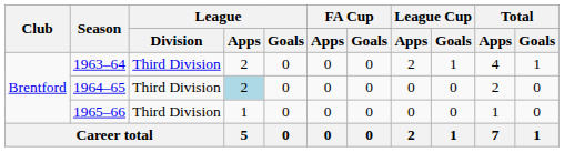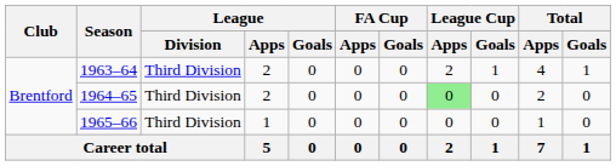1964–65 | League / Apps: lightblue background -> no background
1964–65 | League Cup / Apps: no background -> lightgreen background
